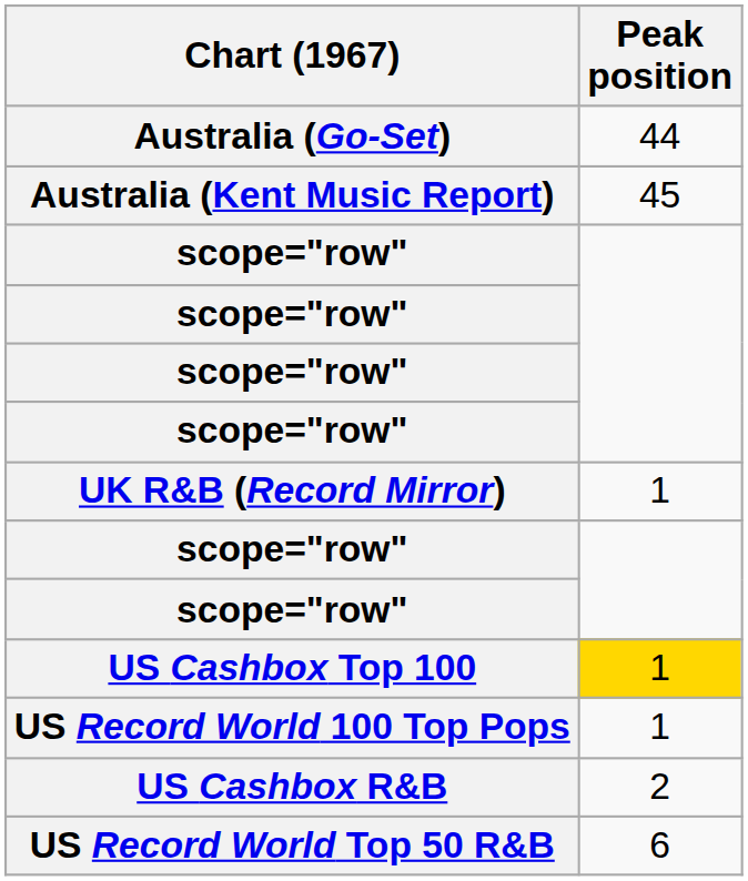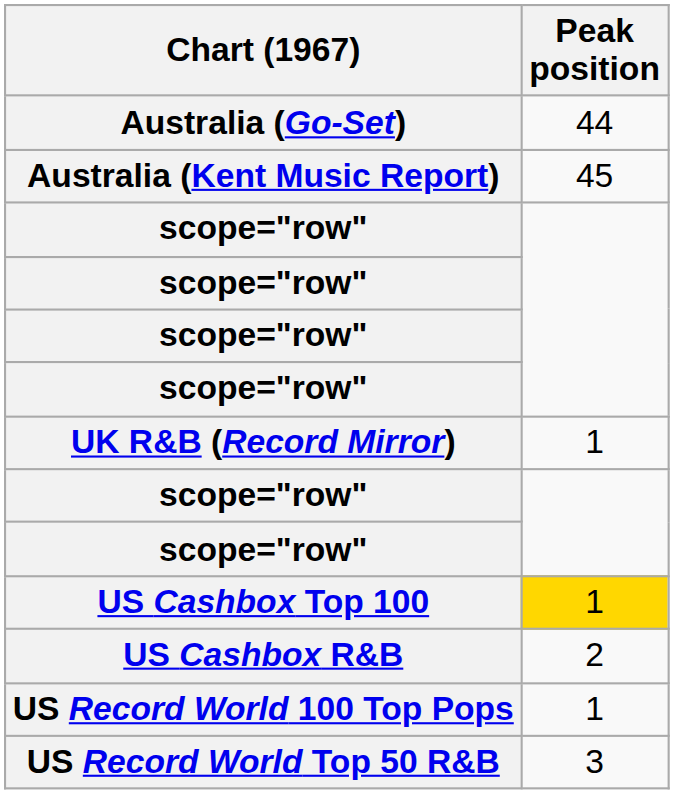rows swapped: US Cashbox R&B <-> US Record World 100 Top Pops
US Record World Top 50 R&B | Peak position: 6 -> 3
